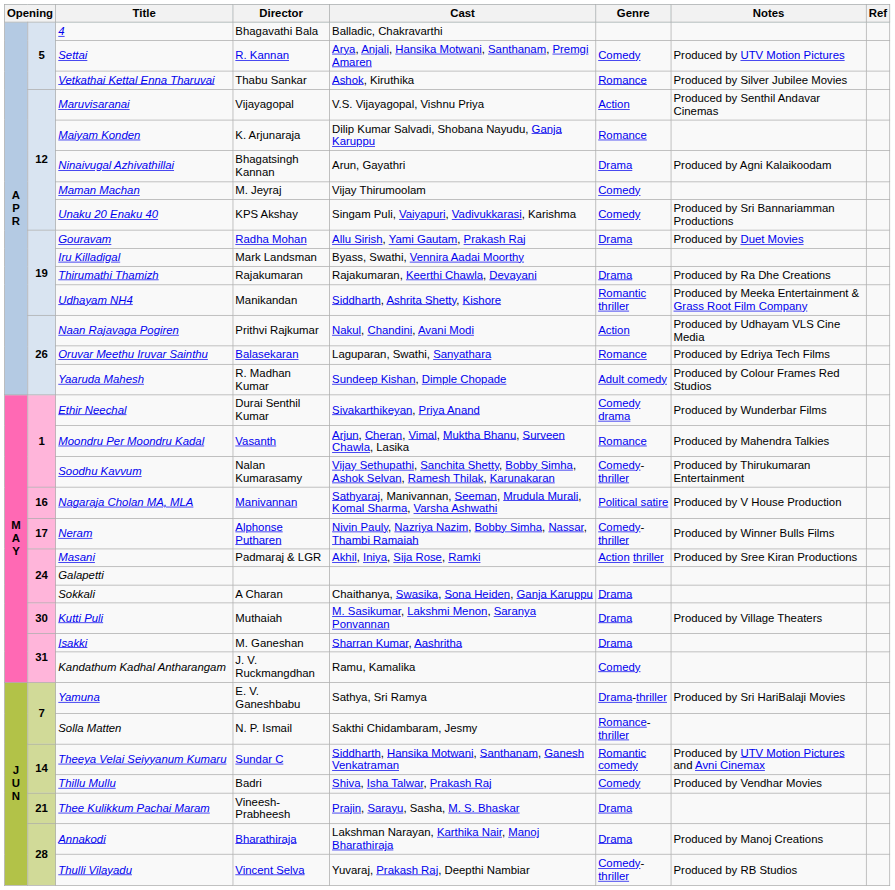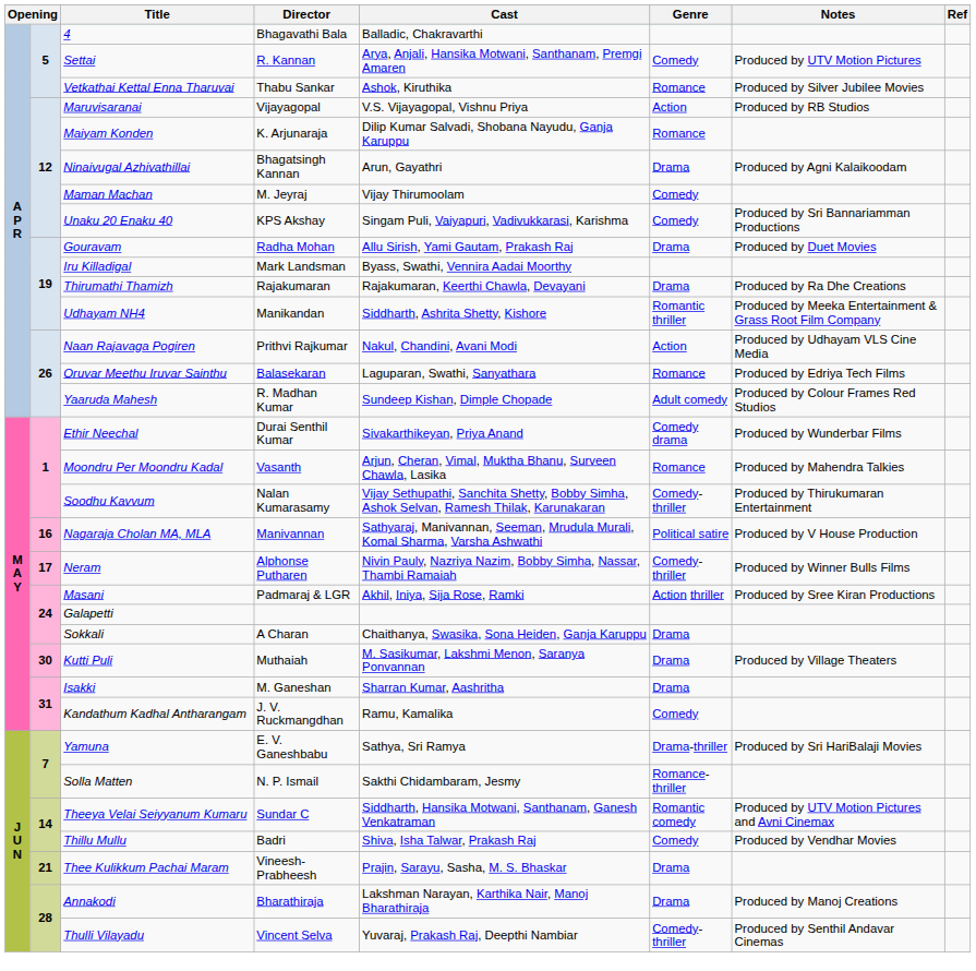Maruvisaranai | Notes: Produced by Senthil Andavar Cinemas -> Produced by RB Studios
Thulli Vilayadu | Notes: Produced by RB Studios -> Produced by Senthil Andavar Cinemas
